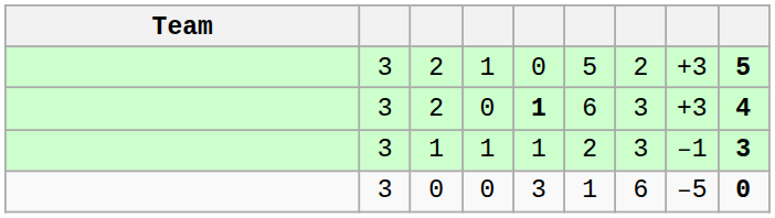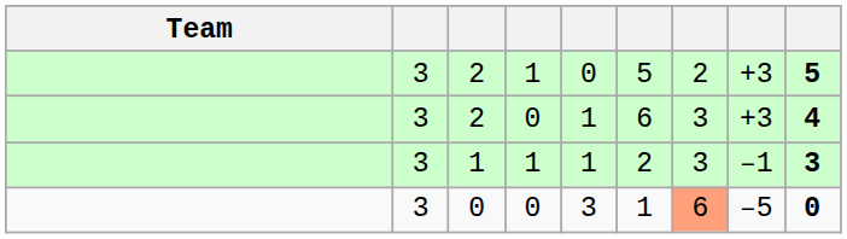row 3 | column 5: bold -> normal
row 5 | column 7: no background -> lightsalmon background
